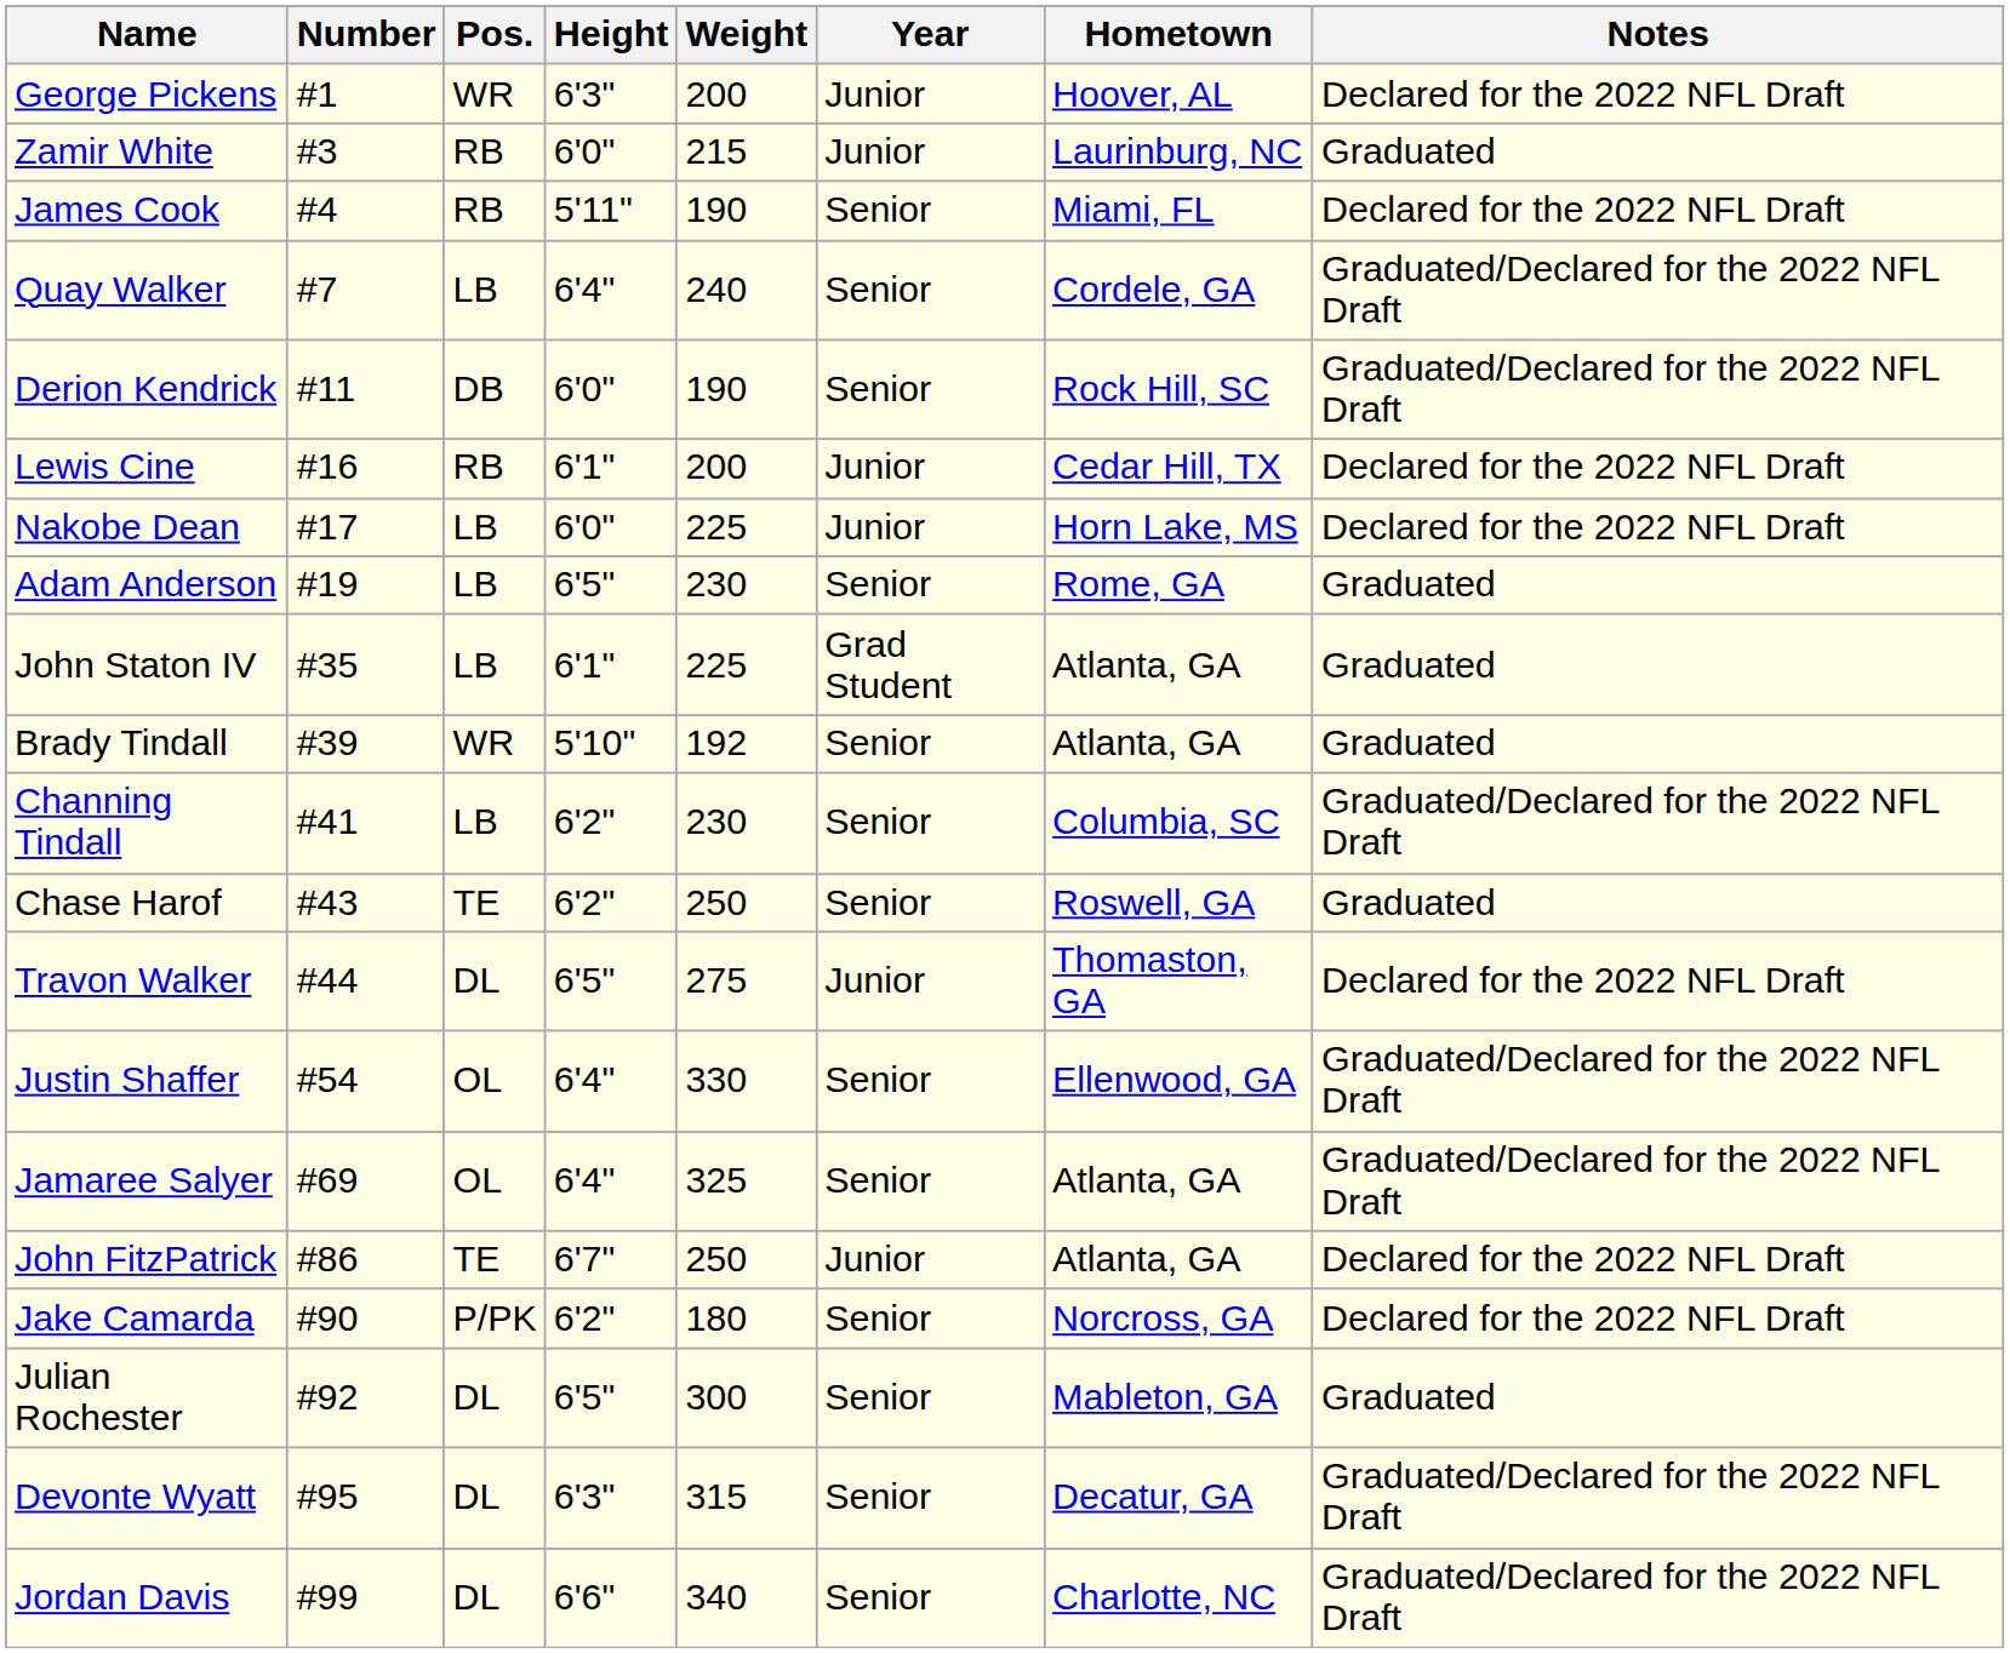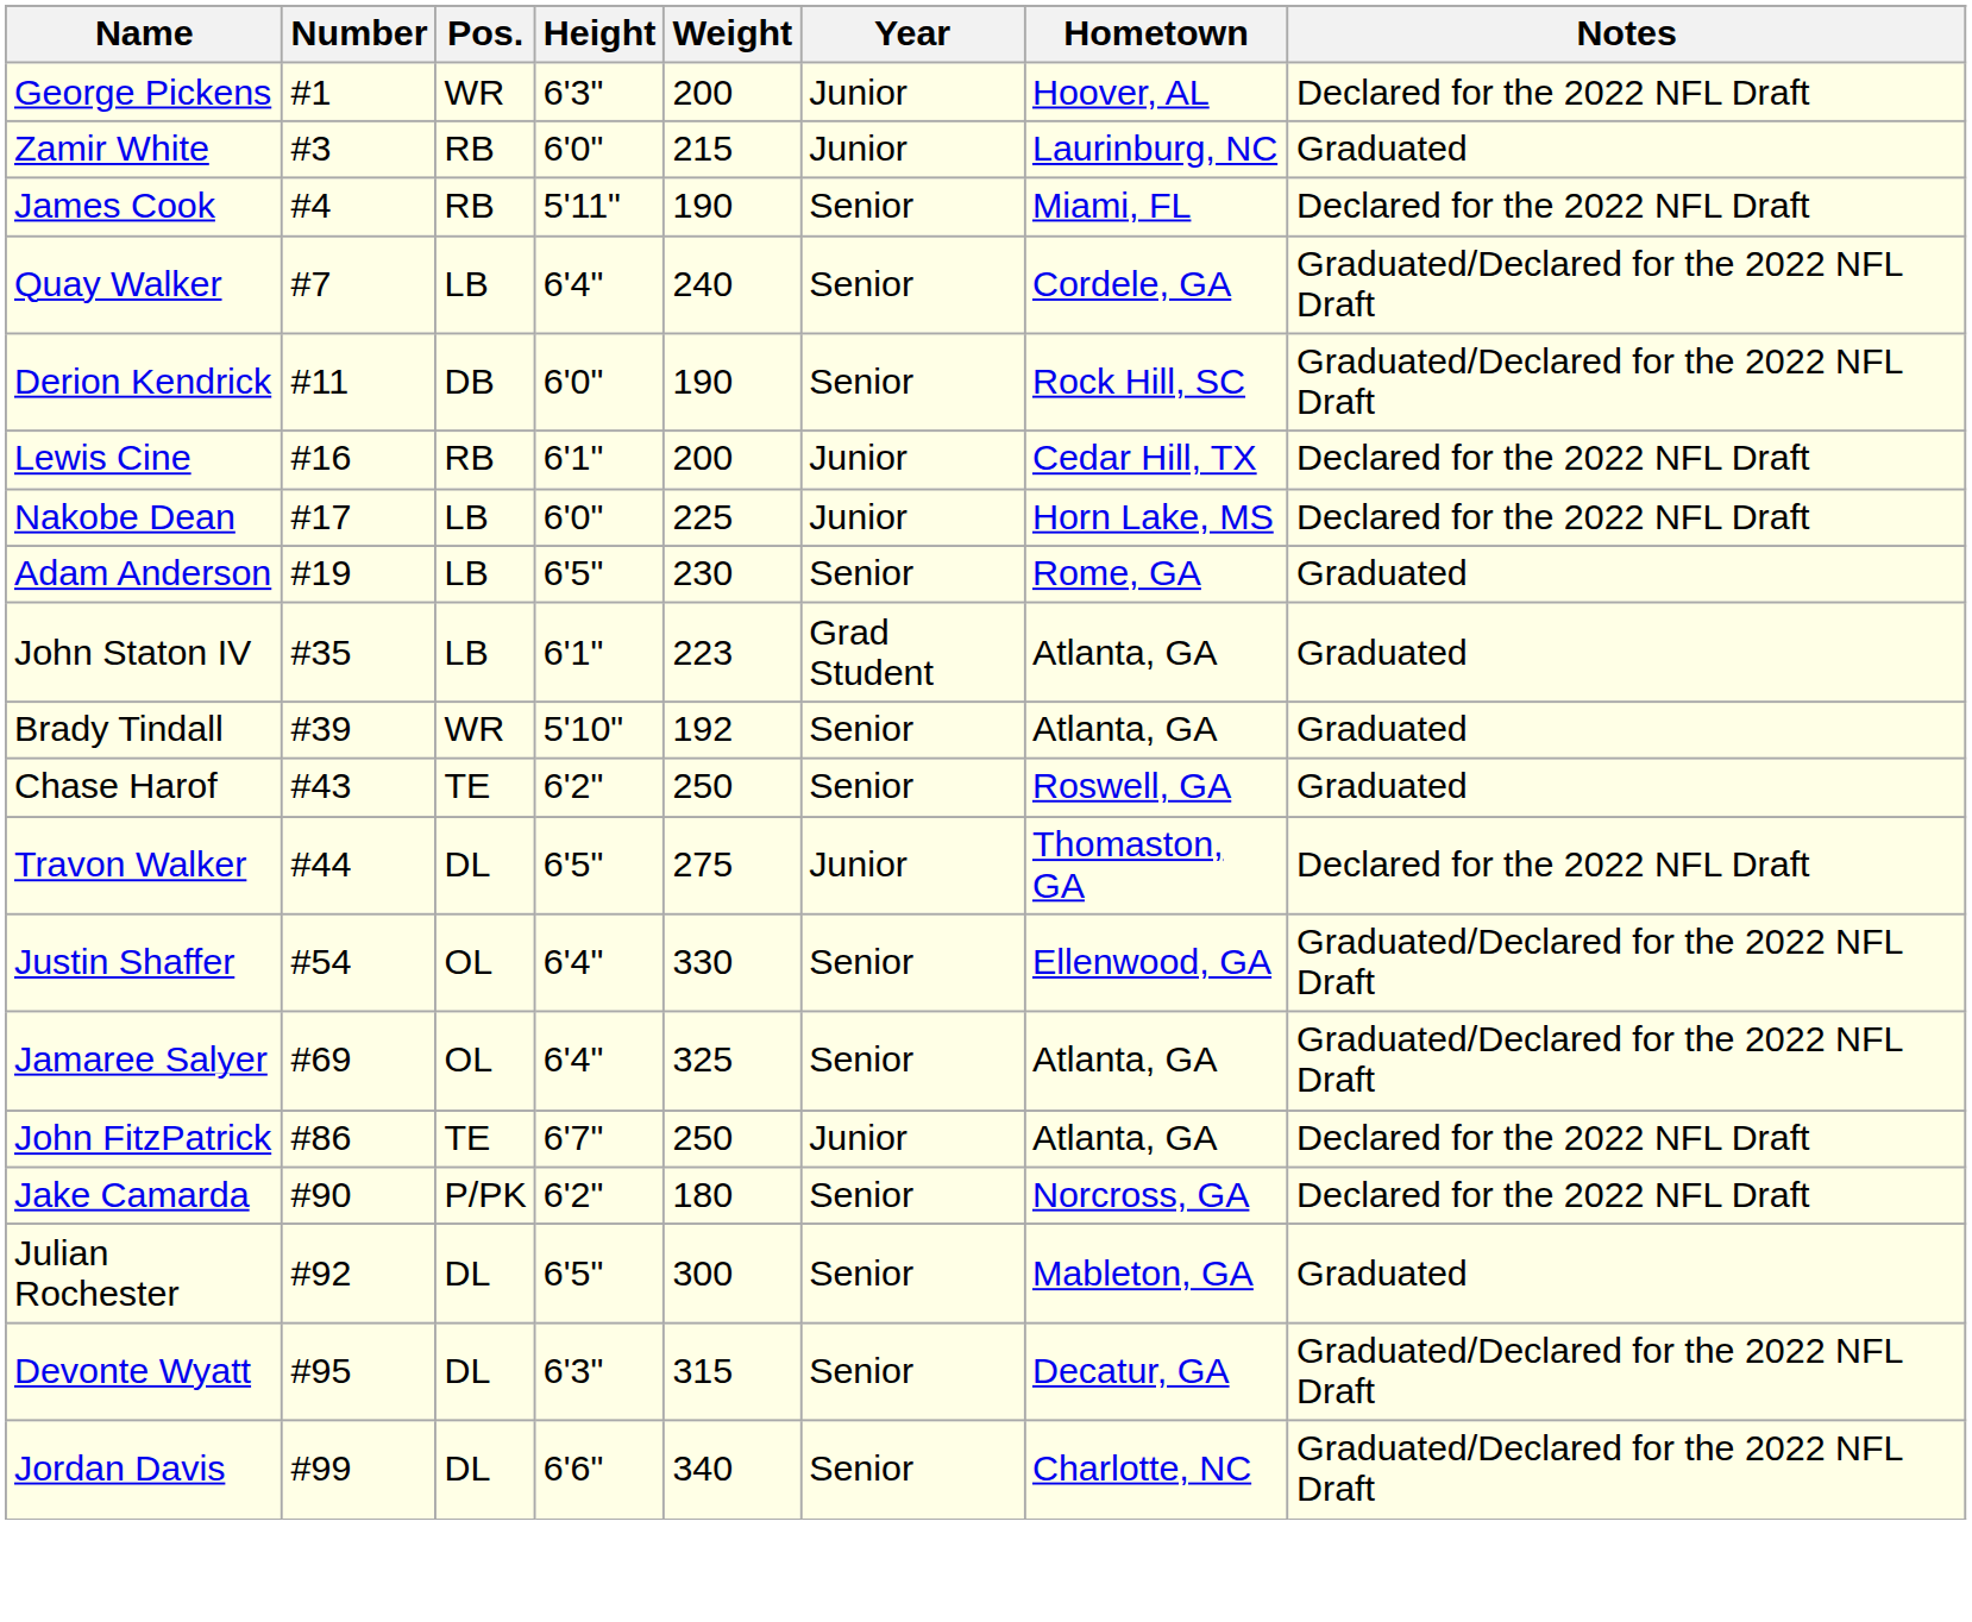John Staton IV | Weight: 225 -> 223
- row: Channing Tindall | #41 | LB | 6'2" | 230 | Senior | Columbia, SC | Graduated/Declared for the 2022 NFL Draft
